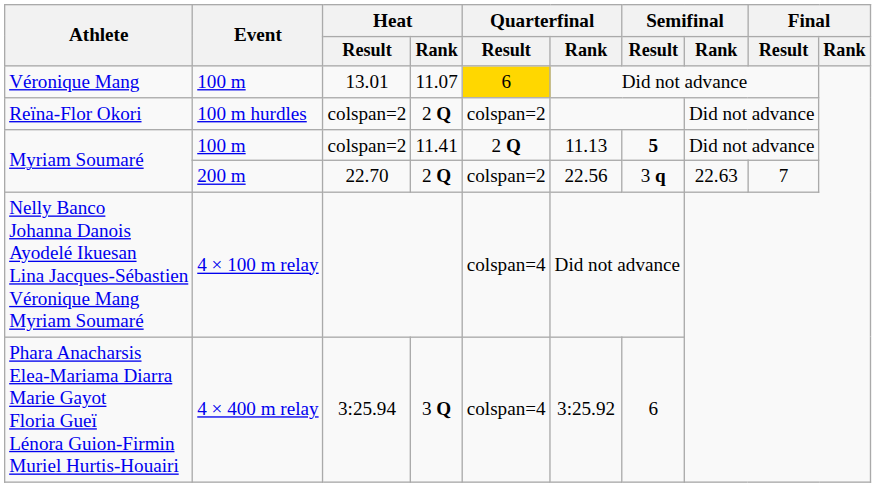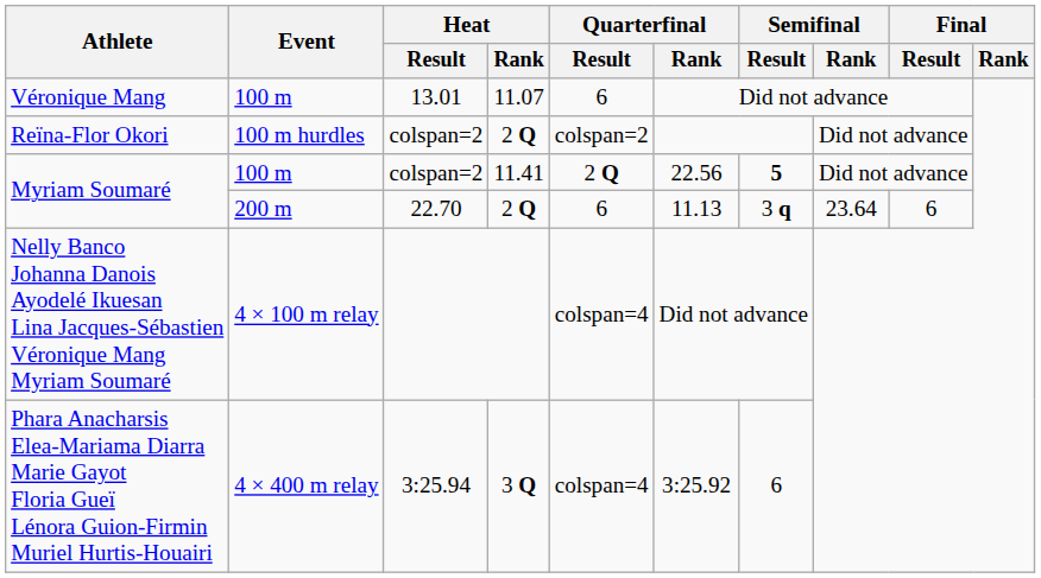Véronique Mang | Quarterfinal / Result: gold background -> no background
Myriam Soumaré / 100 m | Quarterfinal / Rank: 11.13 -> 22.56
Myriam Soumaré / 200 m | Quarterfinal / Result: colspan=2 -> 6
Myriam Soumaré / 200 m | Quarterfinal / Rank: 22.56 -> 11.13
Myriam Soumaré / 200 m | Semifinal / Rank: 22.63 -> 23.64
Myriam Soumaré / 200 m | Final / Result: 7 -> 6
